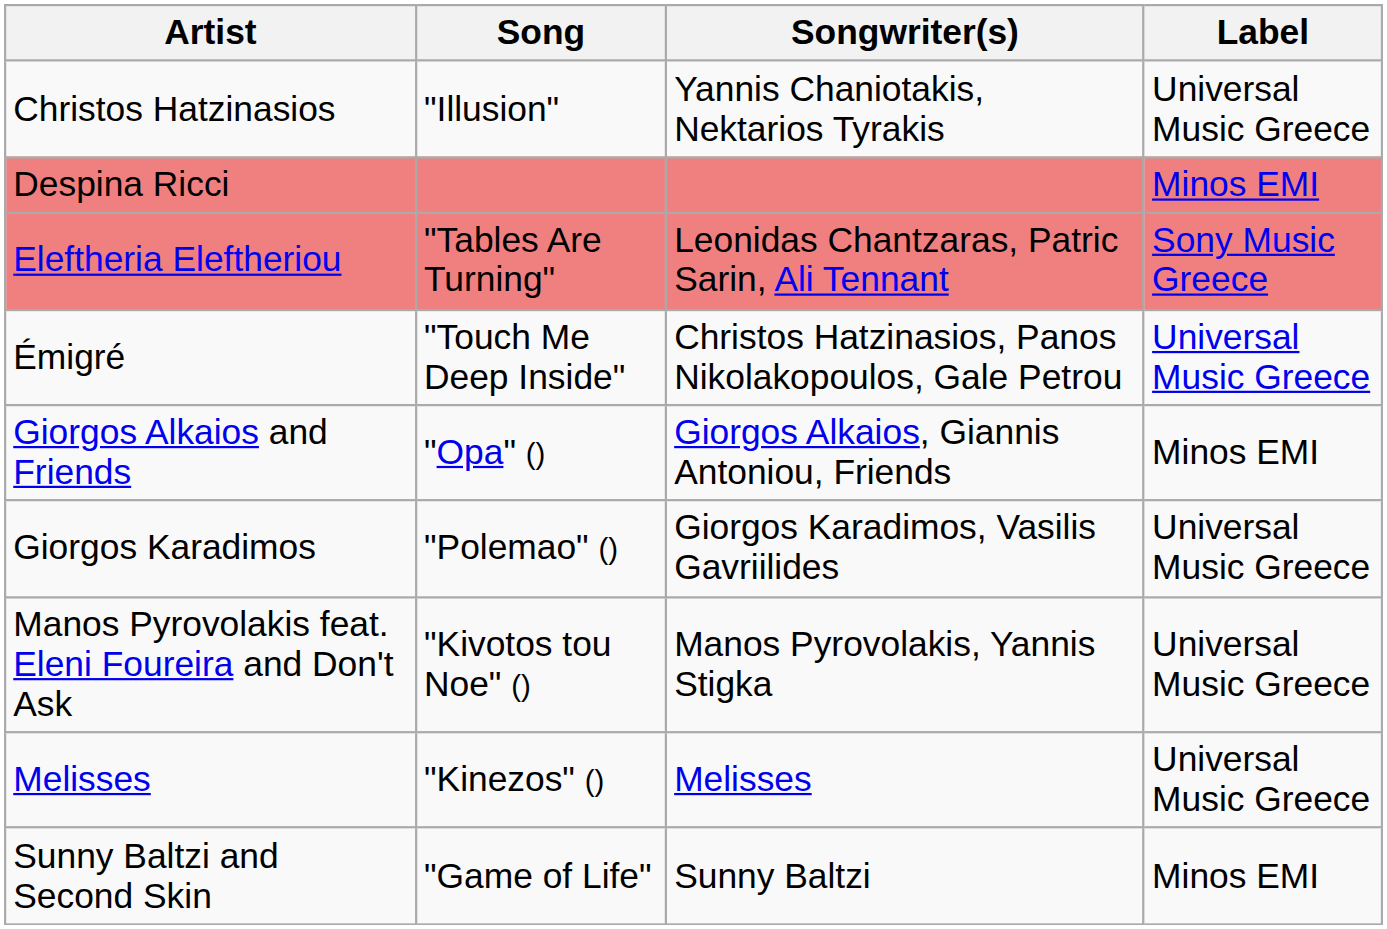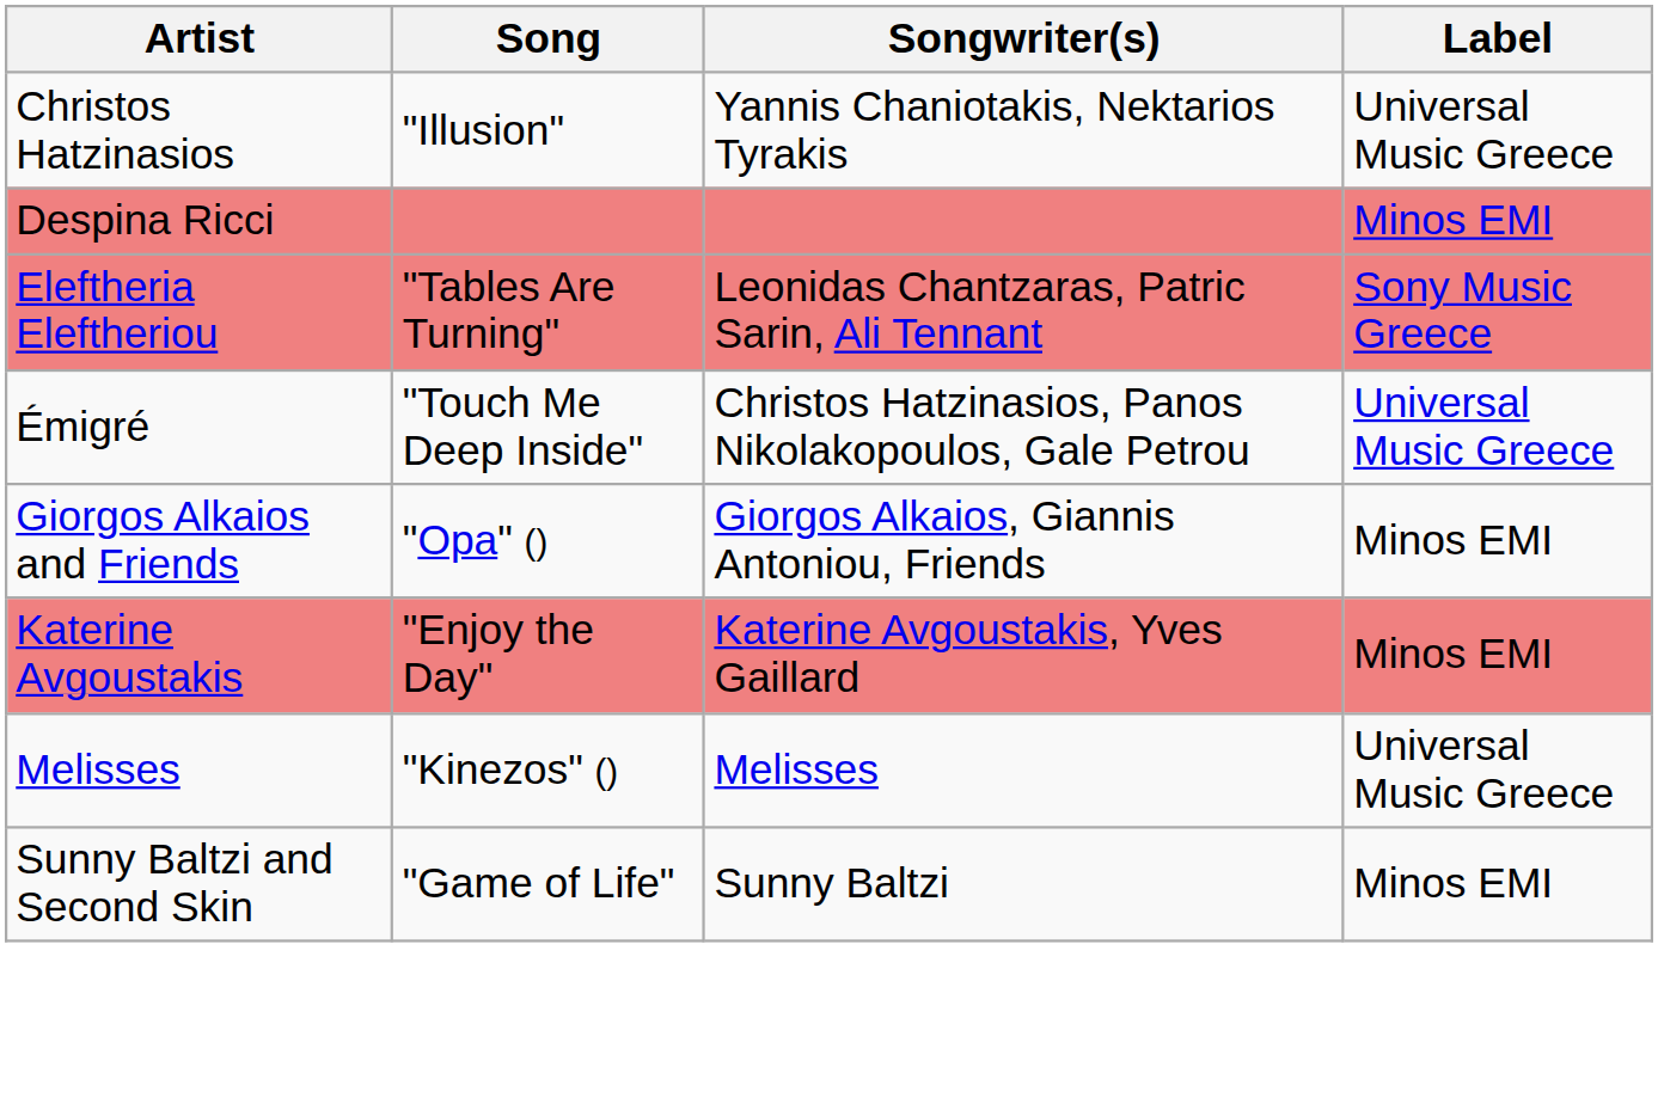- row: Giorgos Karadimos | "Polemao" () | Giorgos Karadimos, Vasilis Gavriilides | Universal Music Greece
+ row: Katerine Avgoustakis | "Enjoy the Day" | Katerine Avgoustakis, Yves Gaillard | Minos EMI
- row: Manos Pyrovolakis feat. Eleni Foureira and Don't Ask | "Kivotos tou Noe" () | Manos Pyrovolakis, Yannis Stigka | Universal Music Greece
